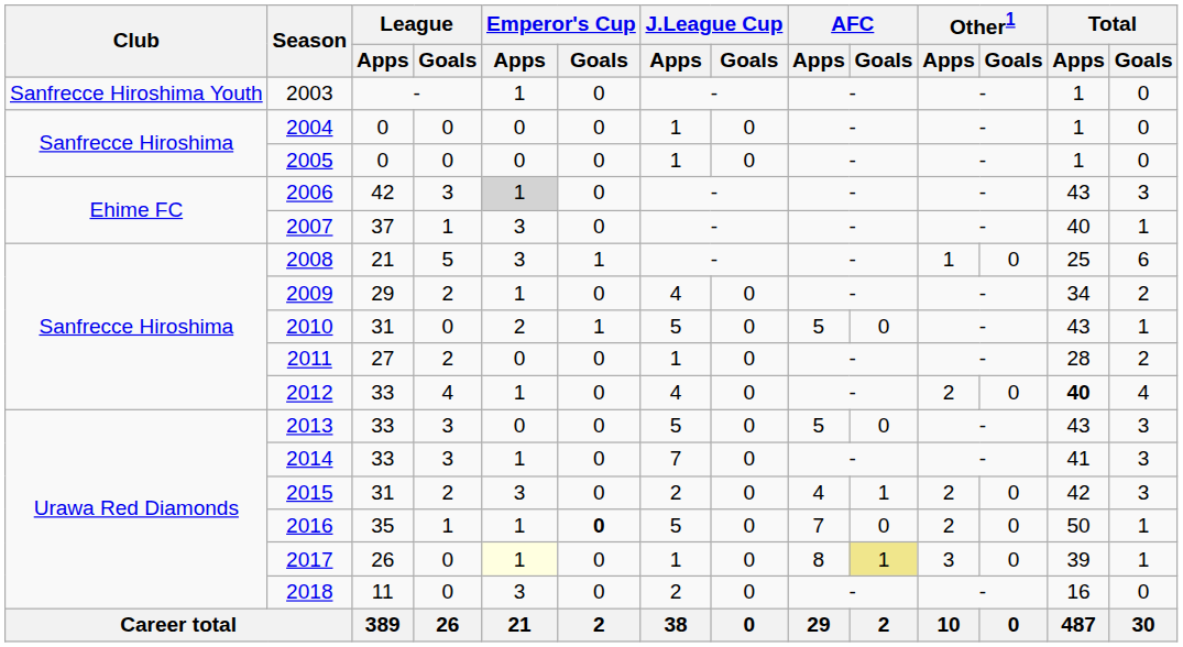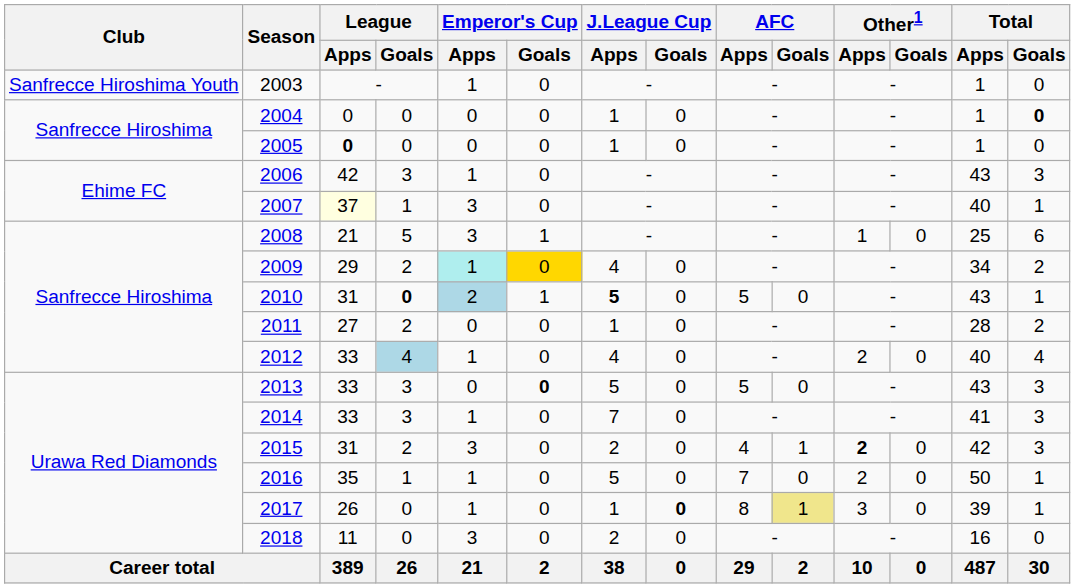2004 | Total / Goals: normal -> bold
2005 | League / Apps: normal -> bold
2006 | Emperor's Cup / Apps: lightgrey background -> no background
2007 | League / Apps: no background -> lightyellow background
2009 | Emperor's Cup / Apps: no background -> paleturquoise background
2009 | Emperor's Cup / Goals: no background -> gold background
2010 | League / Goals: normal -> bold
2010 | Emperor's Cup / Apps: no background -> lightblue background
2010 | J.League Cup / Apps: normal -> bold
2012 | League / Goals: no background -> lightblue background
2012 | Total / Apps: bold -> normal
2013 | Emperor's Cup / Goals: normal -> bold
2015 | Other1 / Apps: normal -> bold
2016 | Emperor's Cup / Goals: bold -> normal
2017 | Emperor's Cup / Apps: lightyellow background -> no background
2017 | J.League Cup / Goals: normal -> bold
